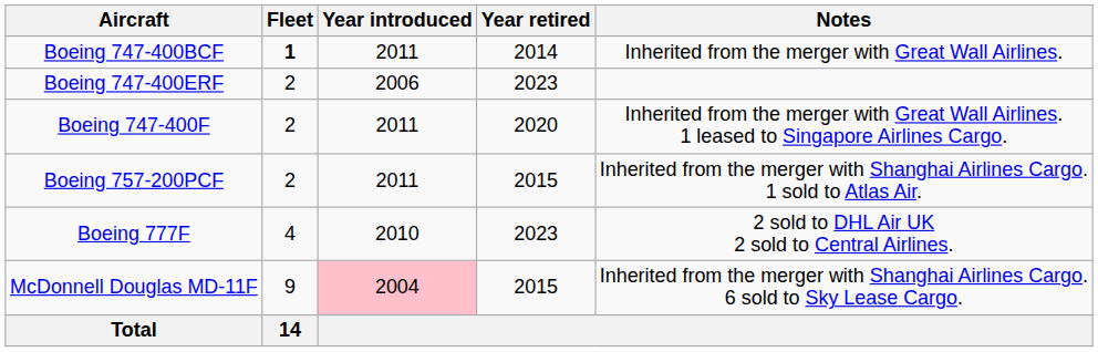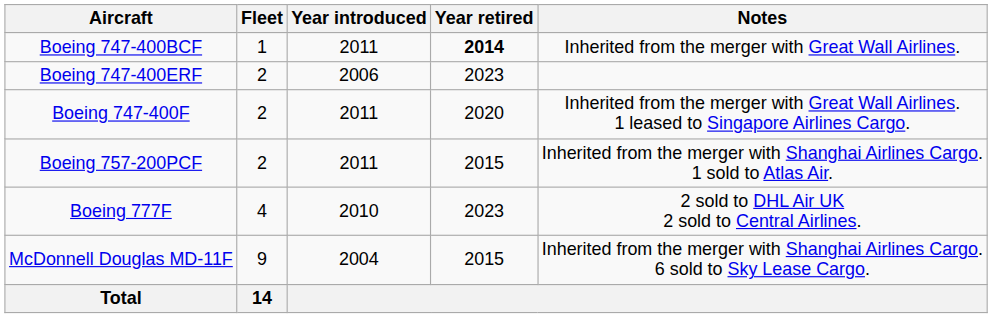Boeing 747-400BCF | Fleet: bold -> normal
Boeing 747-400BCF | Year retired: normal -> bold
McDonnell Douglas MD-11F | Year introduced: pink background -> no background
